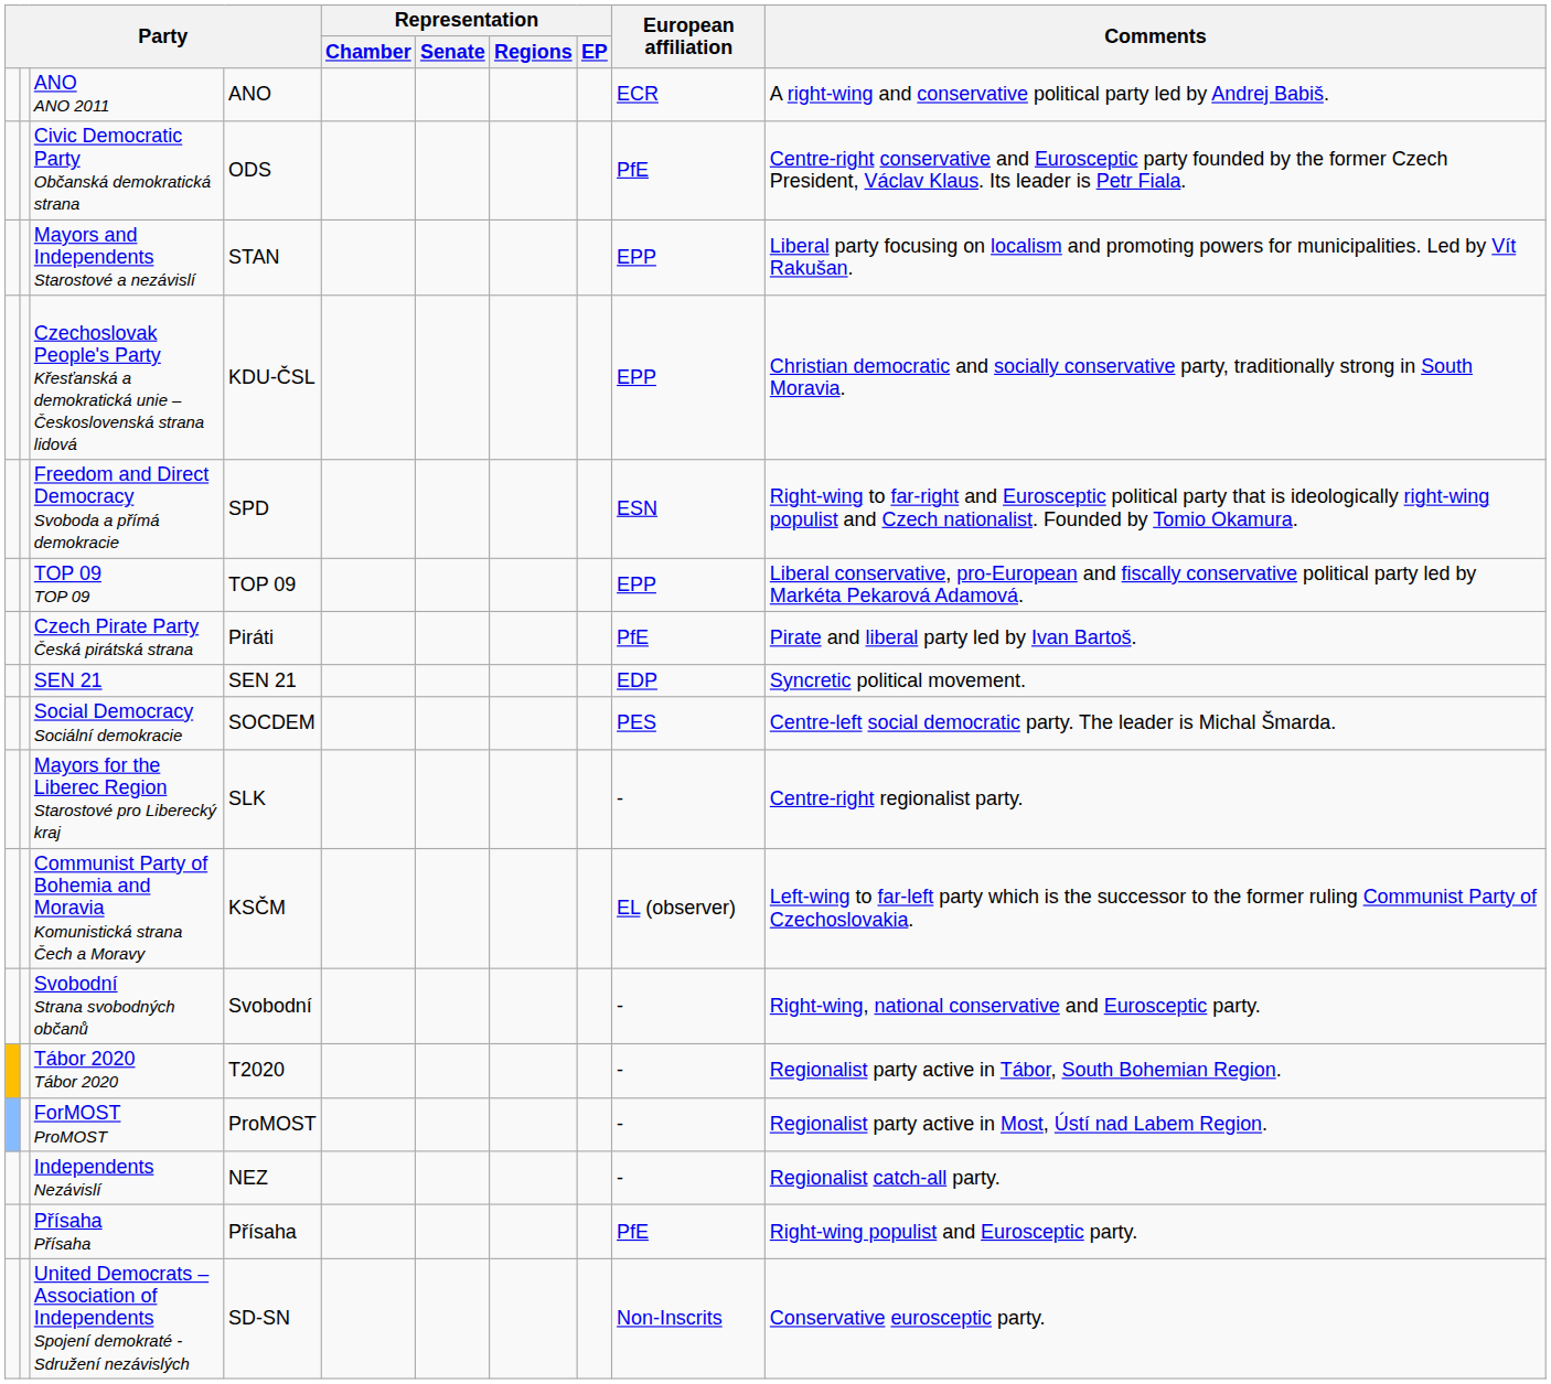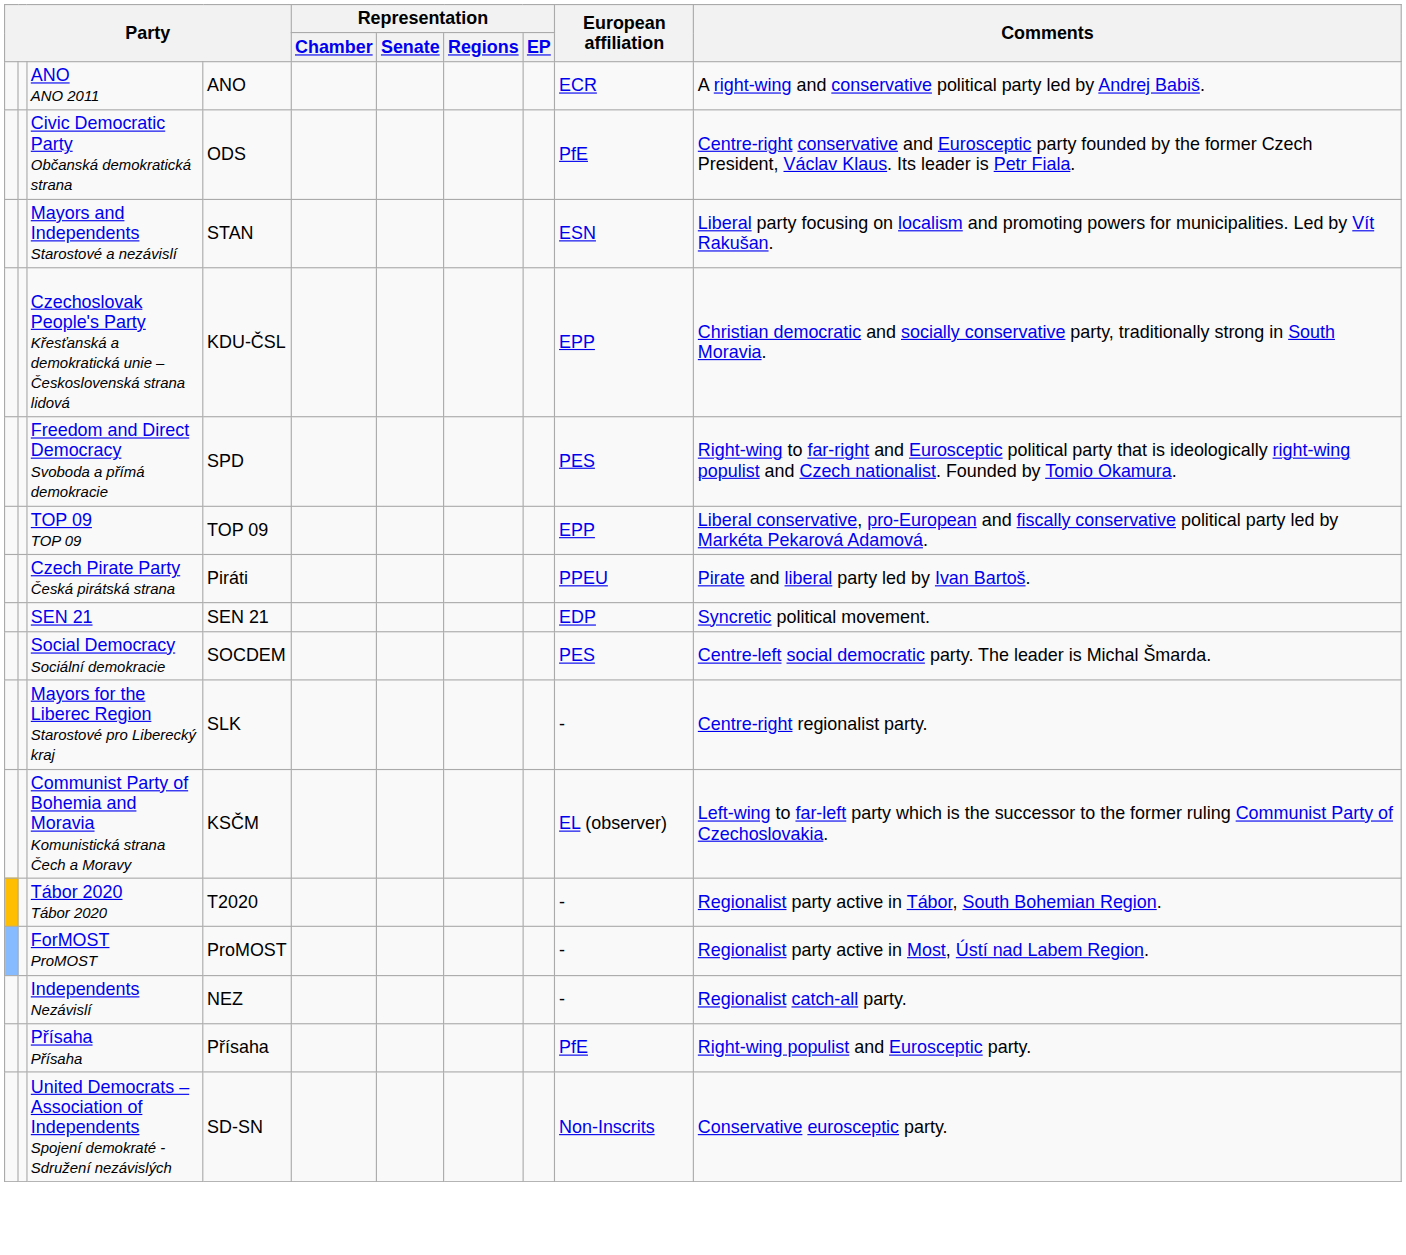Mayors and Independents Starostové a nezávislí | European affiliation: EPP -> ESN
Freedom and Direct Democracy Svoboda a přímá demokracie | European affiliation: ESN -> PES
Czech Pirate Party Česká pirátská strana | European affiliation: PfE -> PPEU
- row: Svobodní Strana svobodných občanů | Svobodní | - | Right-wing, national conservative and Eurosceptic party.
